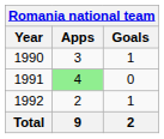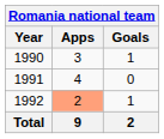1991 | Apps: lightgreen background -> no background
1992 | Apps: no background -> lightsalmon background
